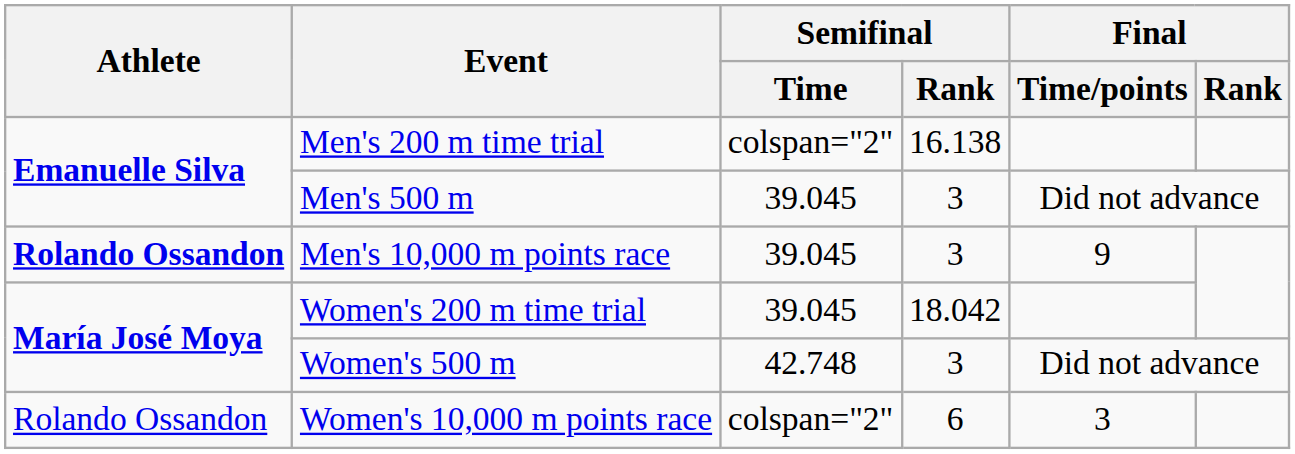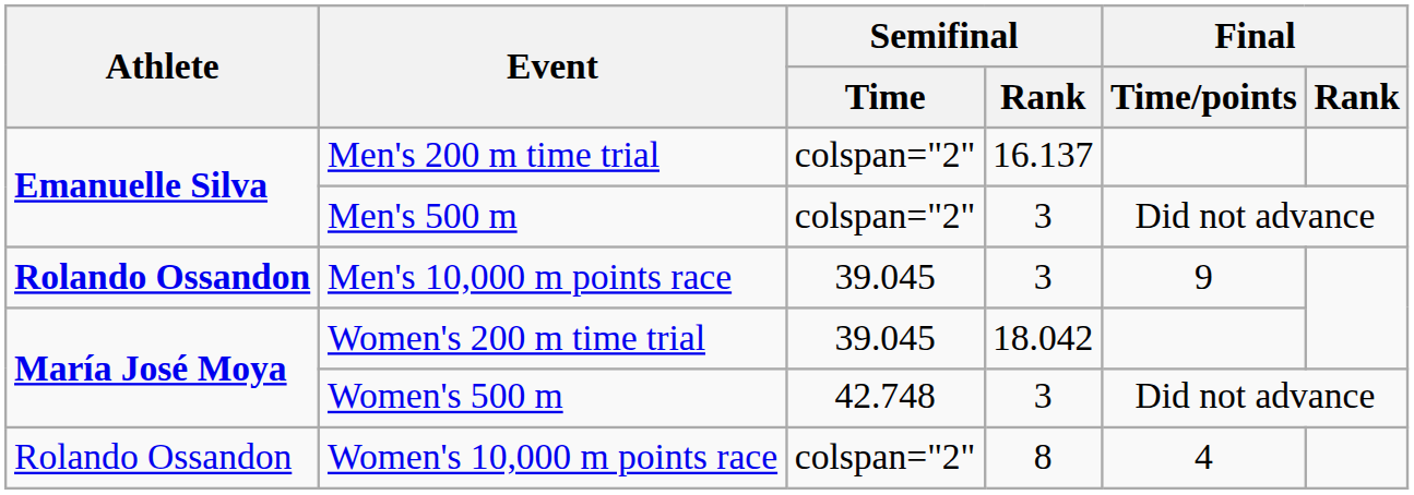Men's 200 m time trial | Semifinal / Rank: 16.138 -> 16.137
Men's 500 m | Semifinal / Time: 39.045 -> colspan="2"
Women's 10,000 m points race | Semifinal / Rank: 6 -> 8
Women's 10,000 m points race | Final / Time/points: 3 -> 4
